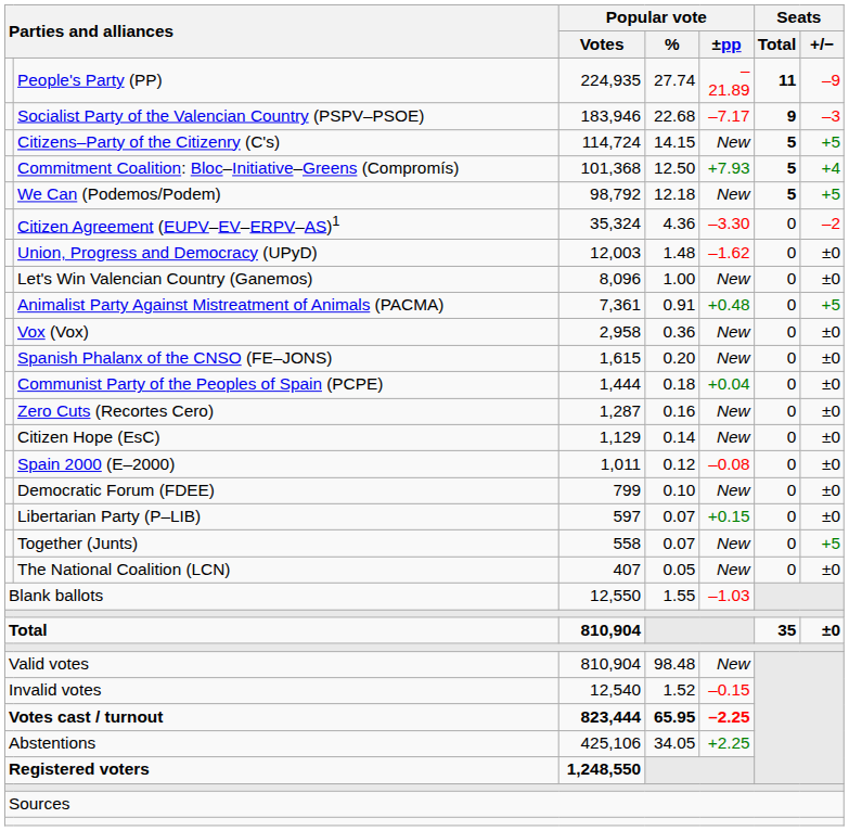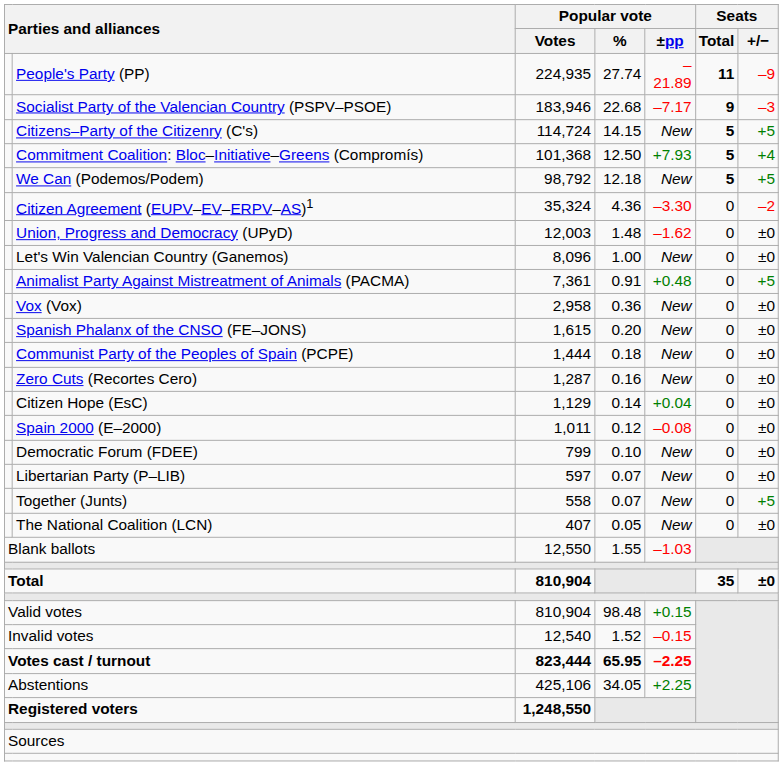Communist Party of the Peoples of Spain (PCPE) | Popular vote / ±pp: +0.04 -> New
Citizen Hope (EsC) | Popular vote / ±pp: New -> +0.04
Libertarian Party (P–LIB) | Popular vote / ±pp: +0.15 -> New
Valid votes | Popular vote / ±pp: New -> +0.15
